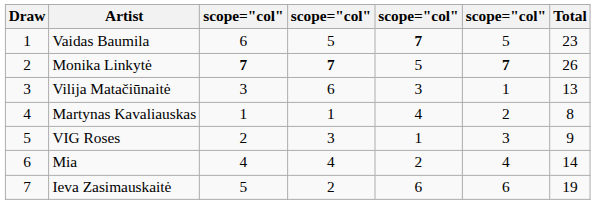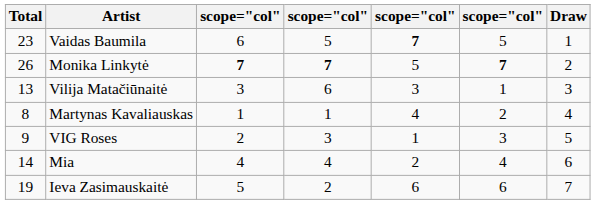columns swapped: Draw <-> Total
